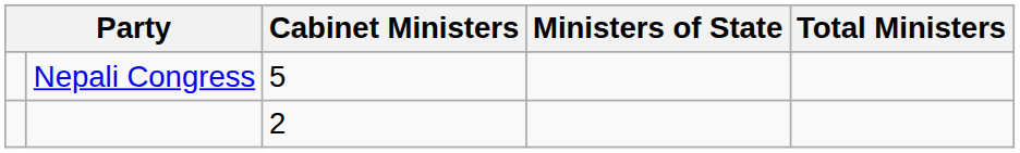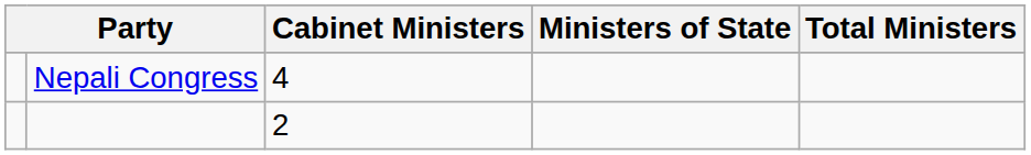Nepali Congress | Cabinet Ministers: 5 -> 4
